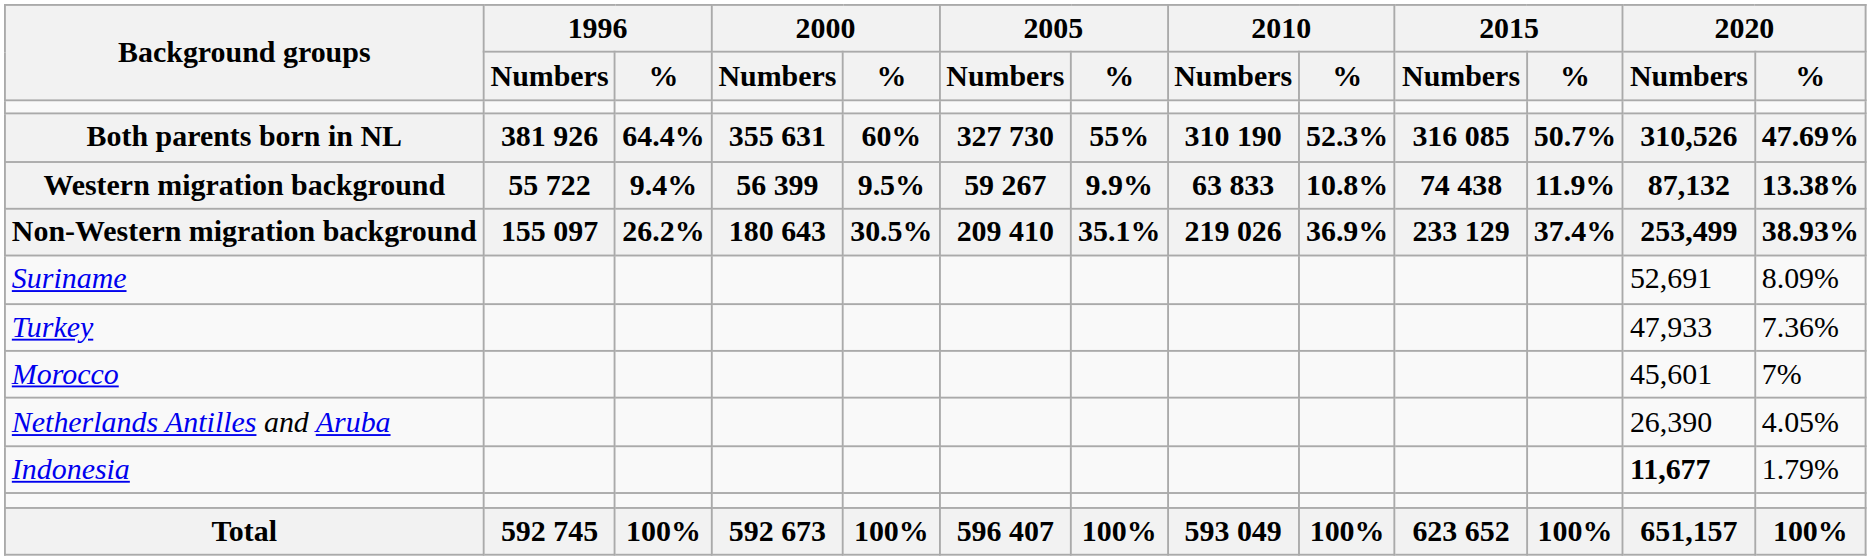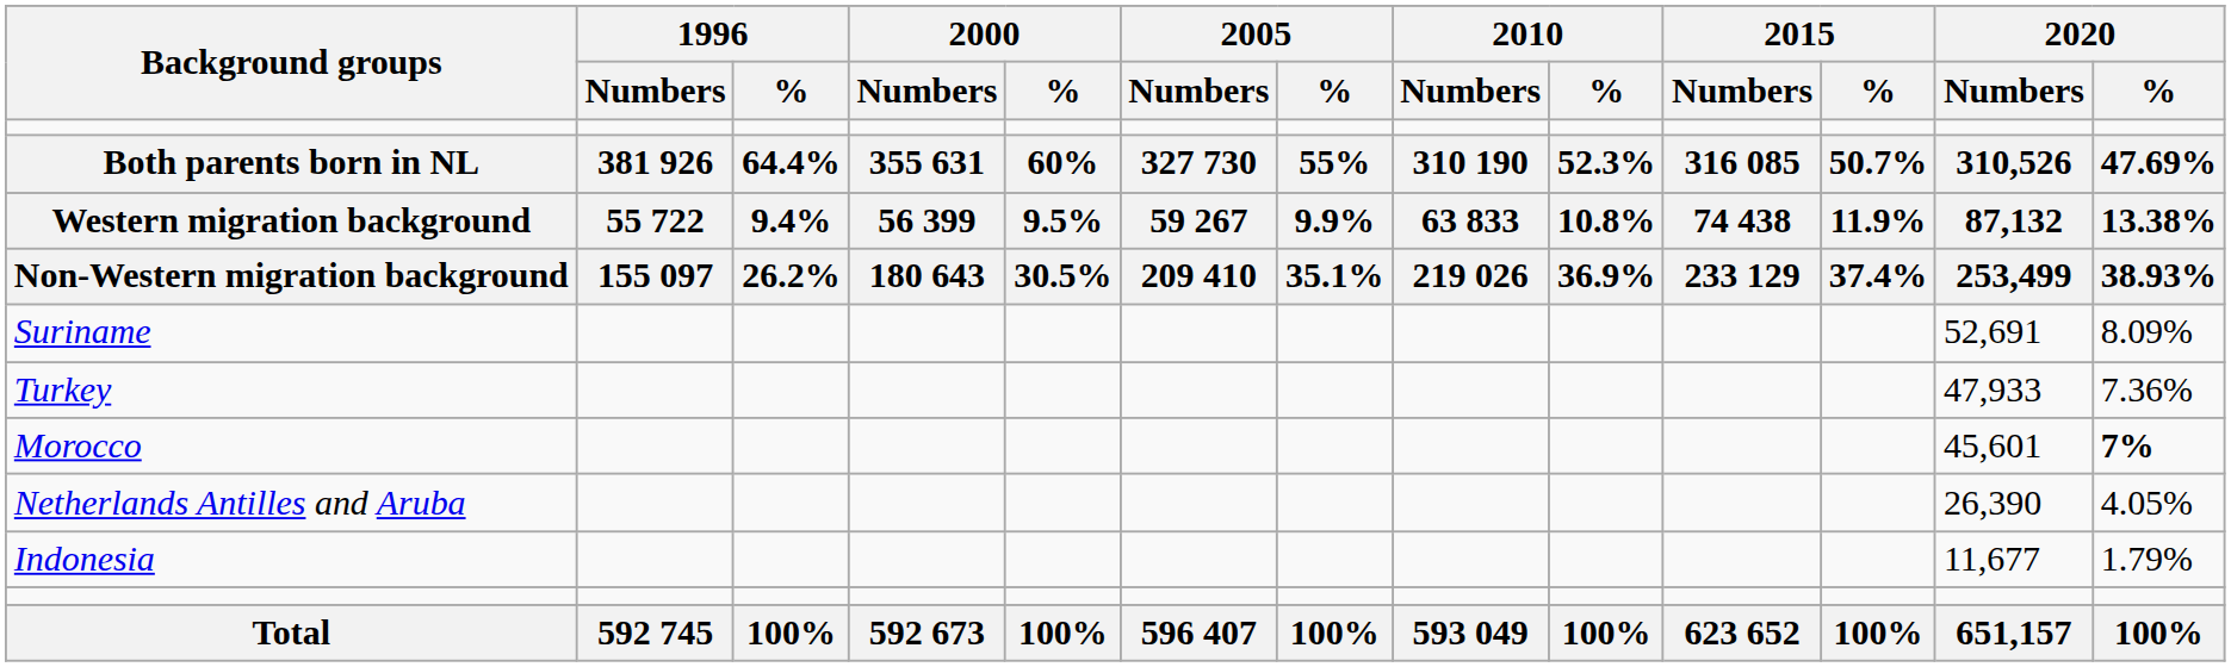Morocco | 2020 / %: normal -> bold
Indonesia | 2020 / Numbers: bold -> normal
